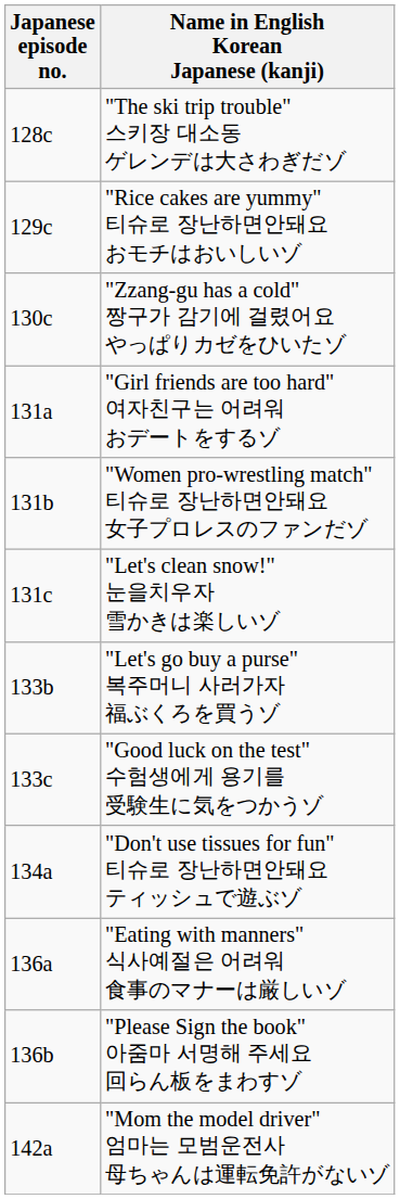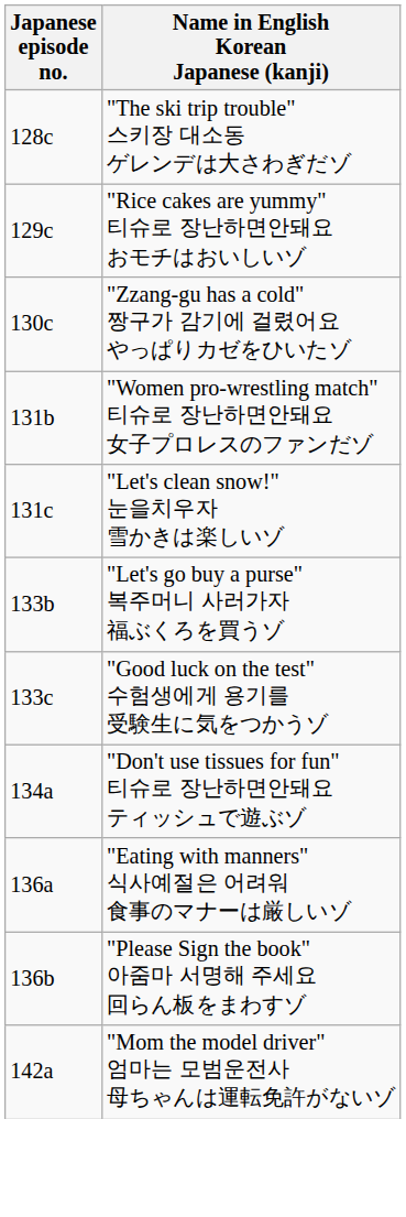- row: 131a | "Girl friends are too hard" 여자친구는 어려워 おデートをするゾ
